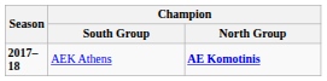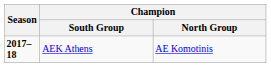AEK Athens | Champion / North Group: bold -> normal
